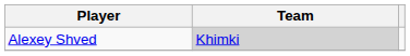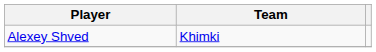Alexey Shved | Team: lightgrey background -> no background
